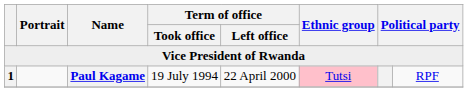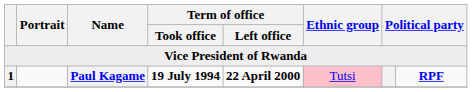1 | Term of office / Took office: normal -> bold
1 | Term of office / Left office: normal -> bold
1 | column 8: normal -> bold
